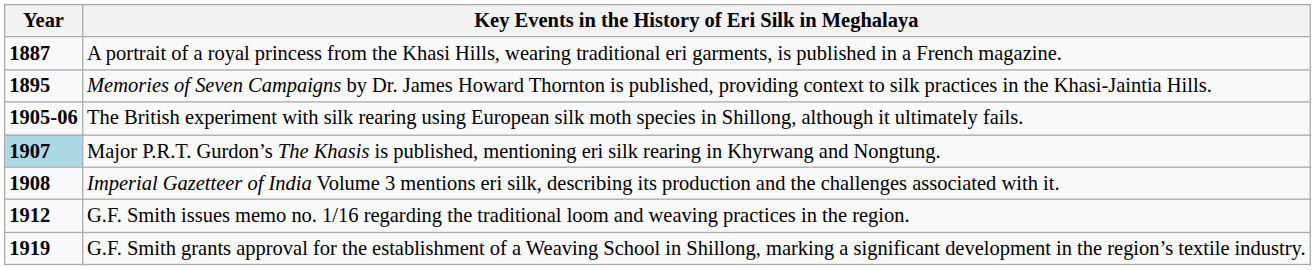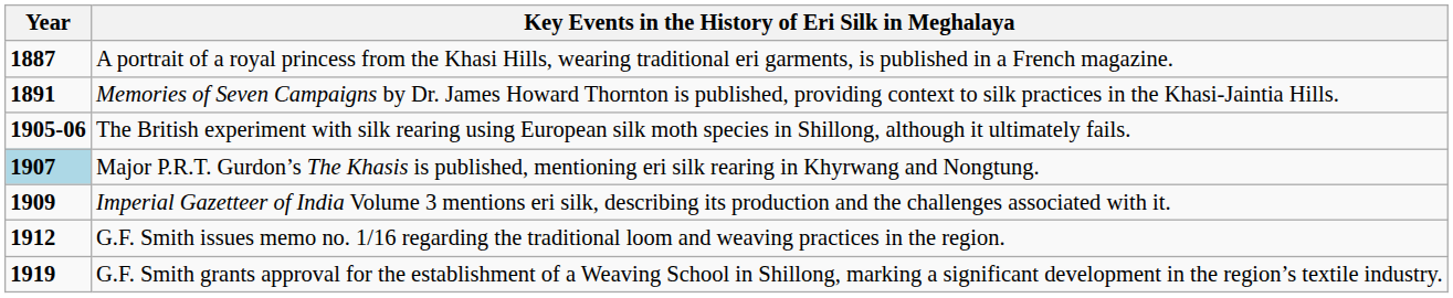row 3 | Year: 1895 -> 1891
row 6 | Year: 1908 -> 1909
